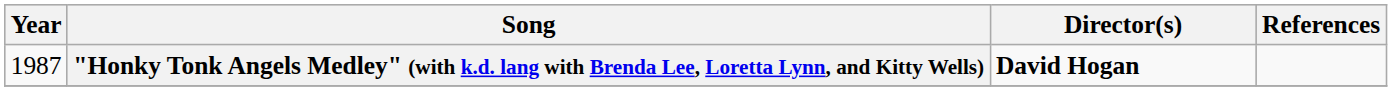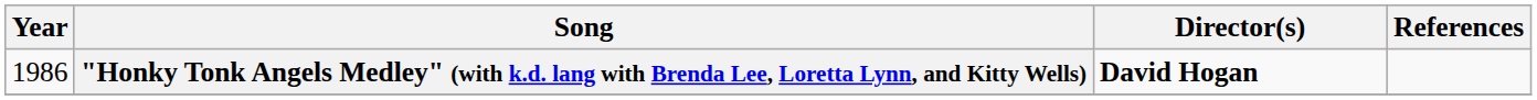row 2 | Year: 1987 -> 1986
